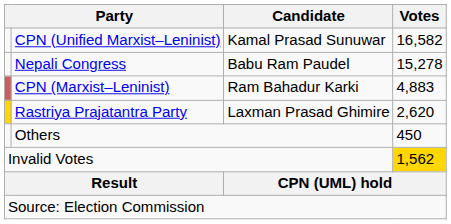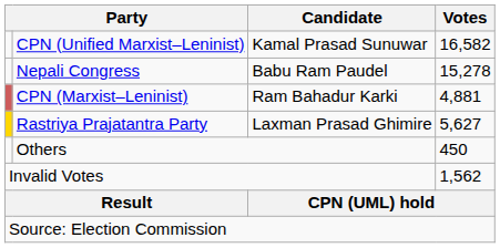CPN (Marxist–Leninist) | Votes: 4,883 -> 4,881
Rastriya Prajatantra Party | Votes: 2,620 -> 5,627
Invalid Votes | Votes: gold background -> no background
